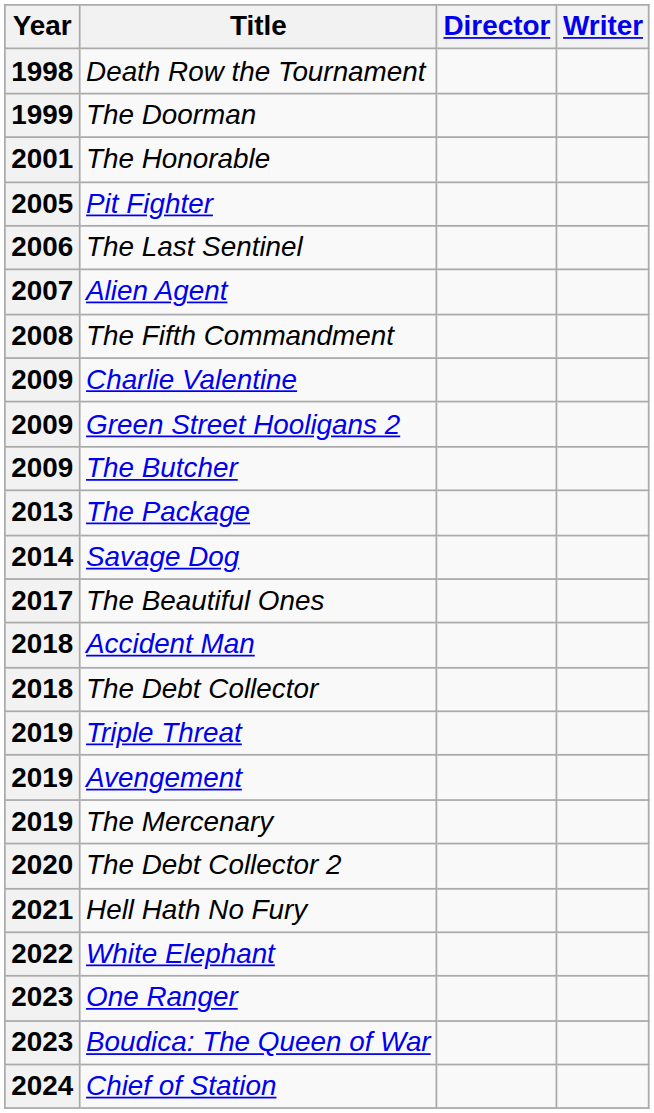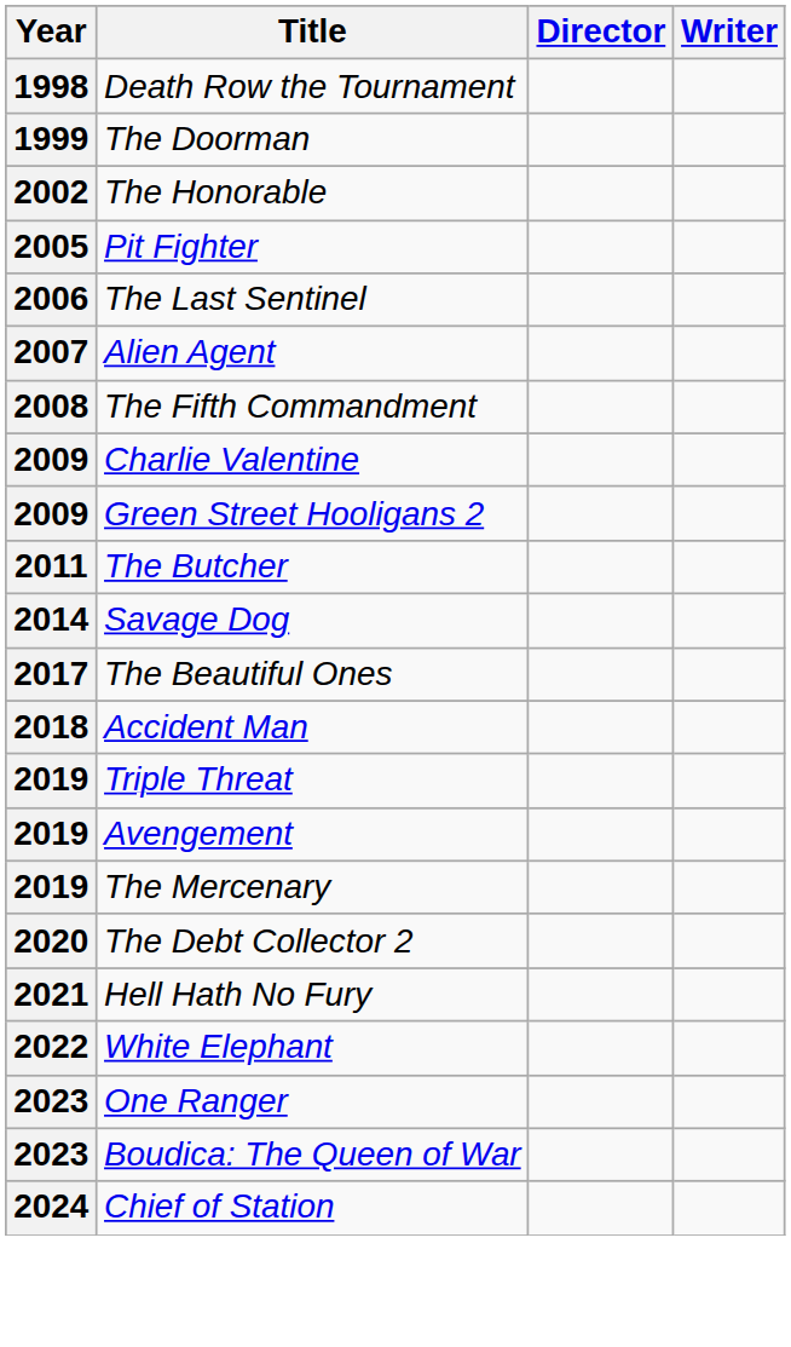The Honorable | Year: 2001 -> 2002
The Butcher | Year: 2009 -> 2011
- row: 2013 | The Package
- row: 2018 | The Debt Collector
